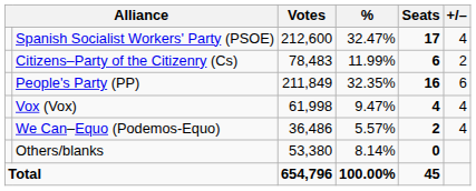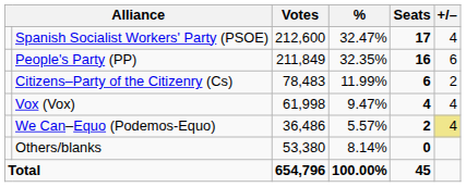rows swapped: People's Party (PP) <-> Citizens–Party of the Citizenry (Cs)
We Can–Equo (Podemos-Equo) | +/–: no background -> khaki background
